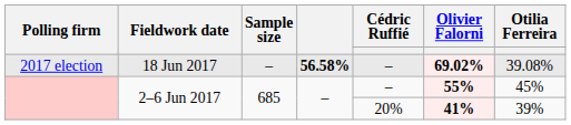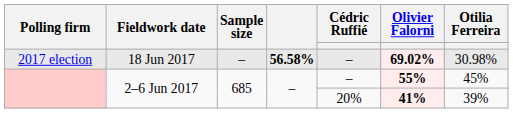2017 election | Otilia Ferreira: 39.08% -> 30.98%
